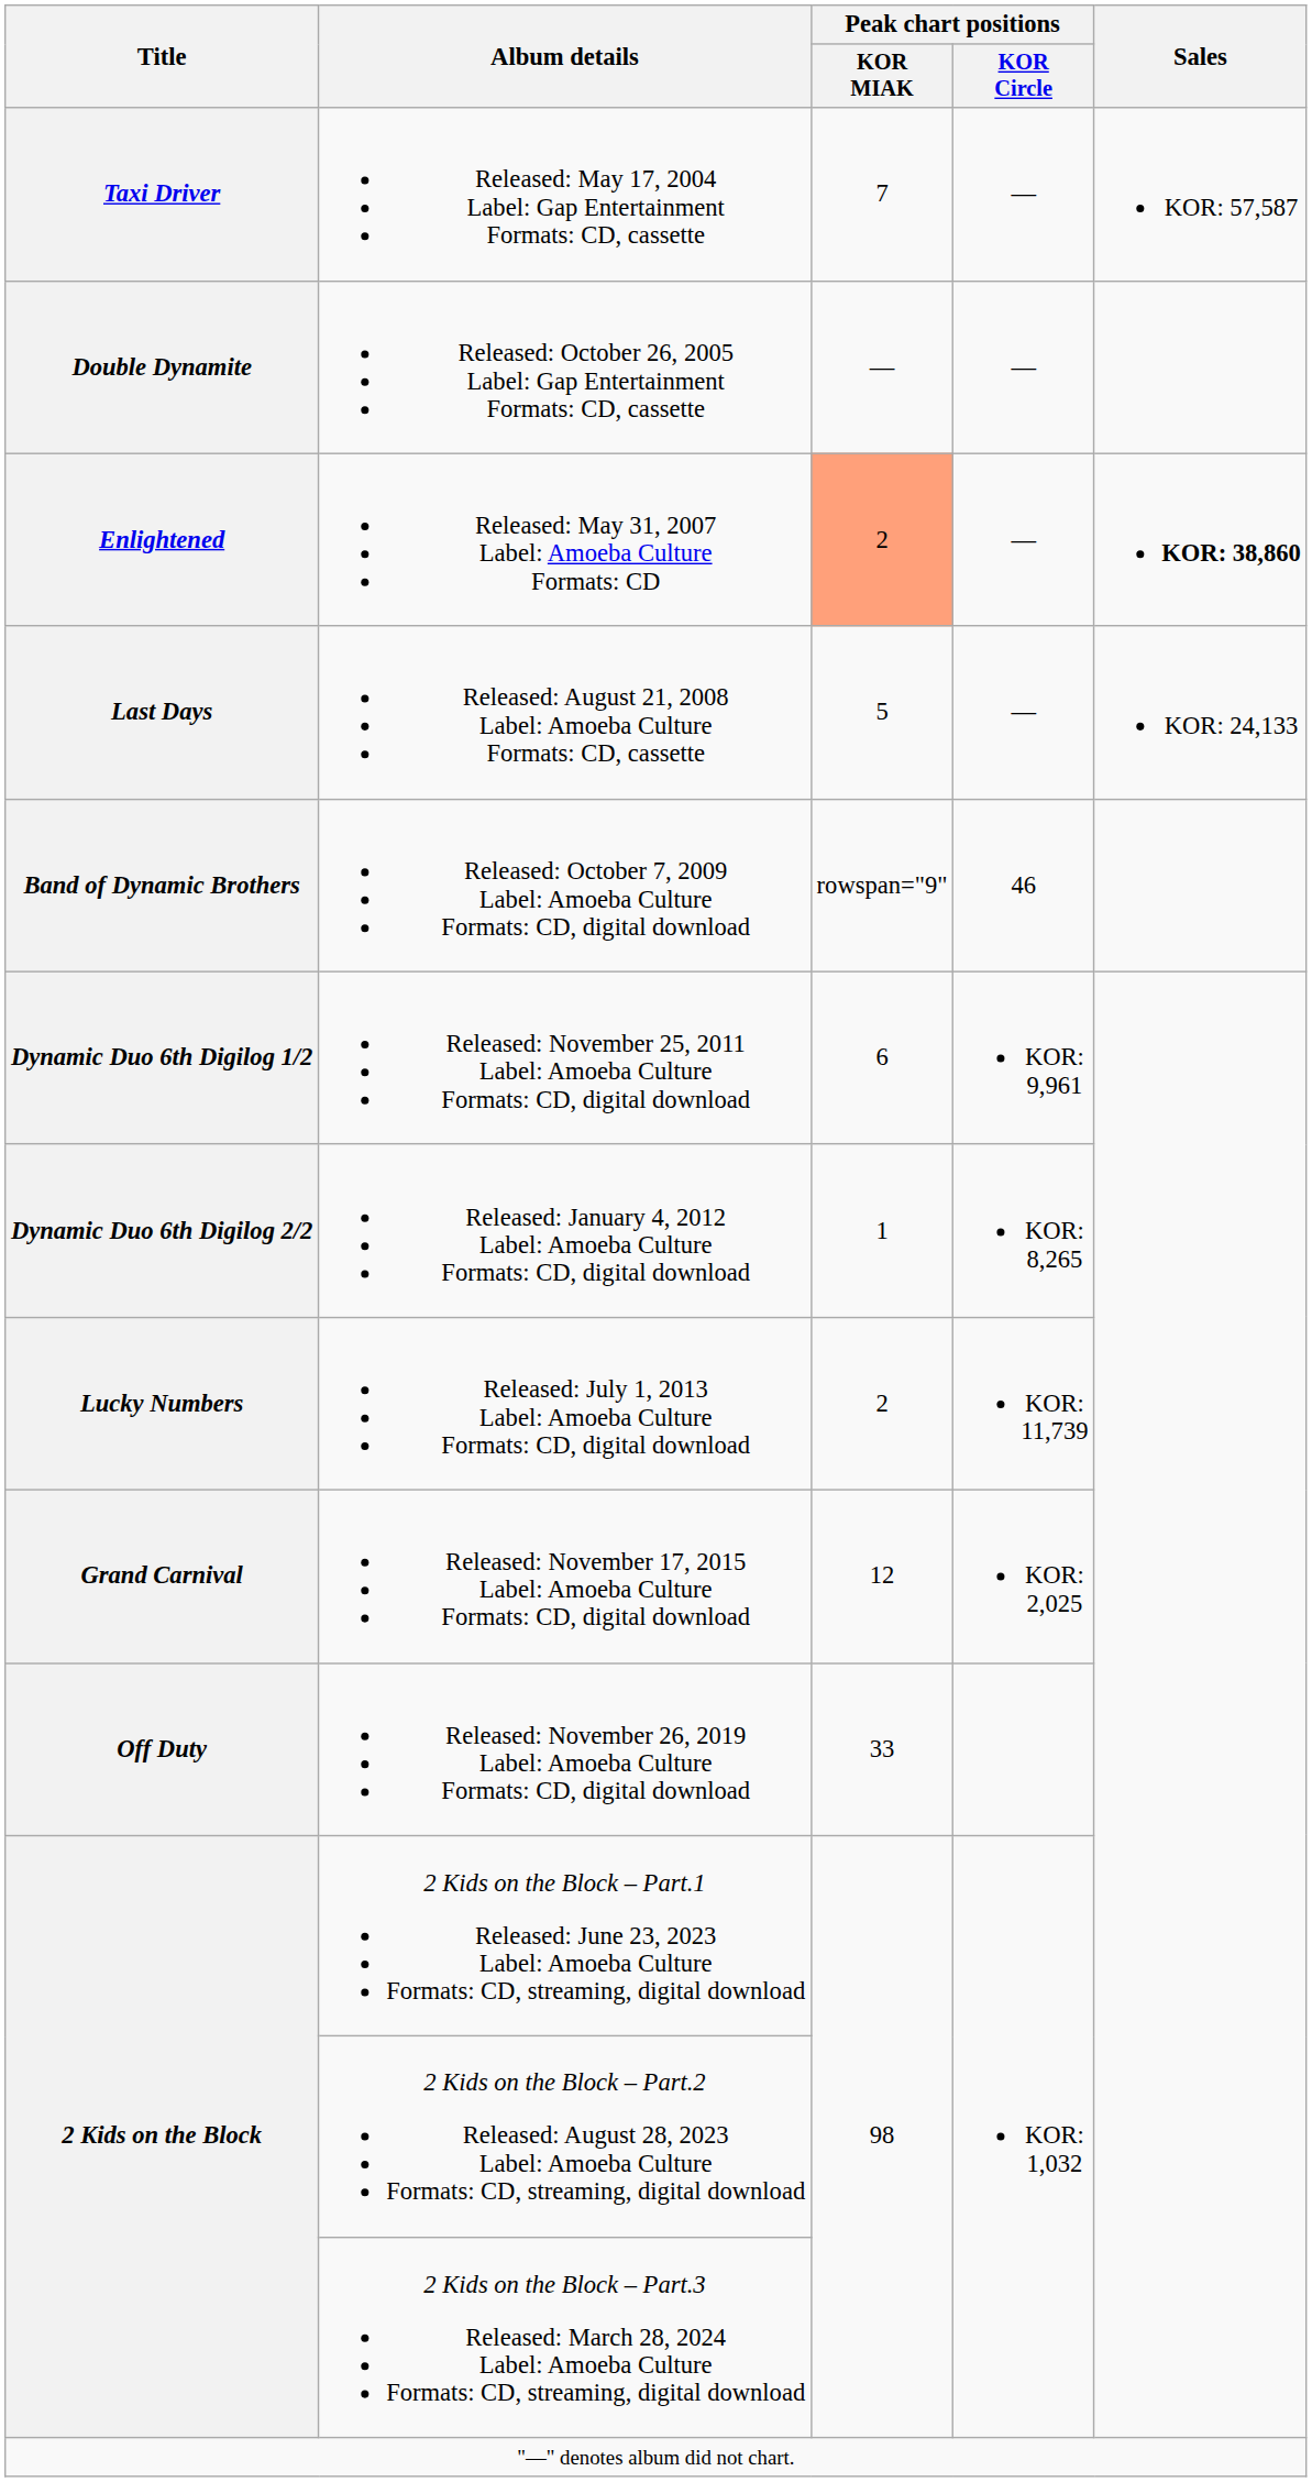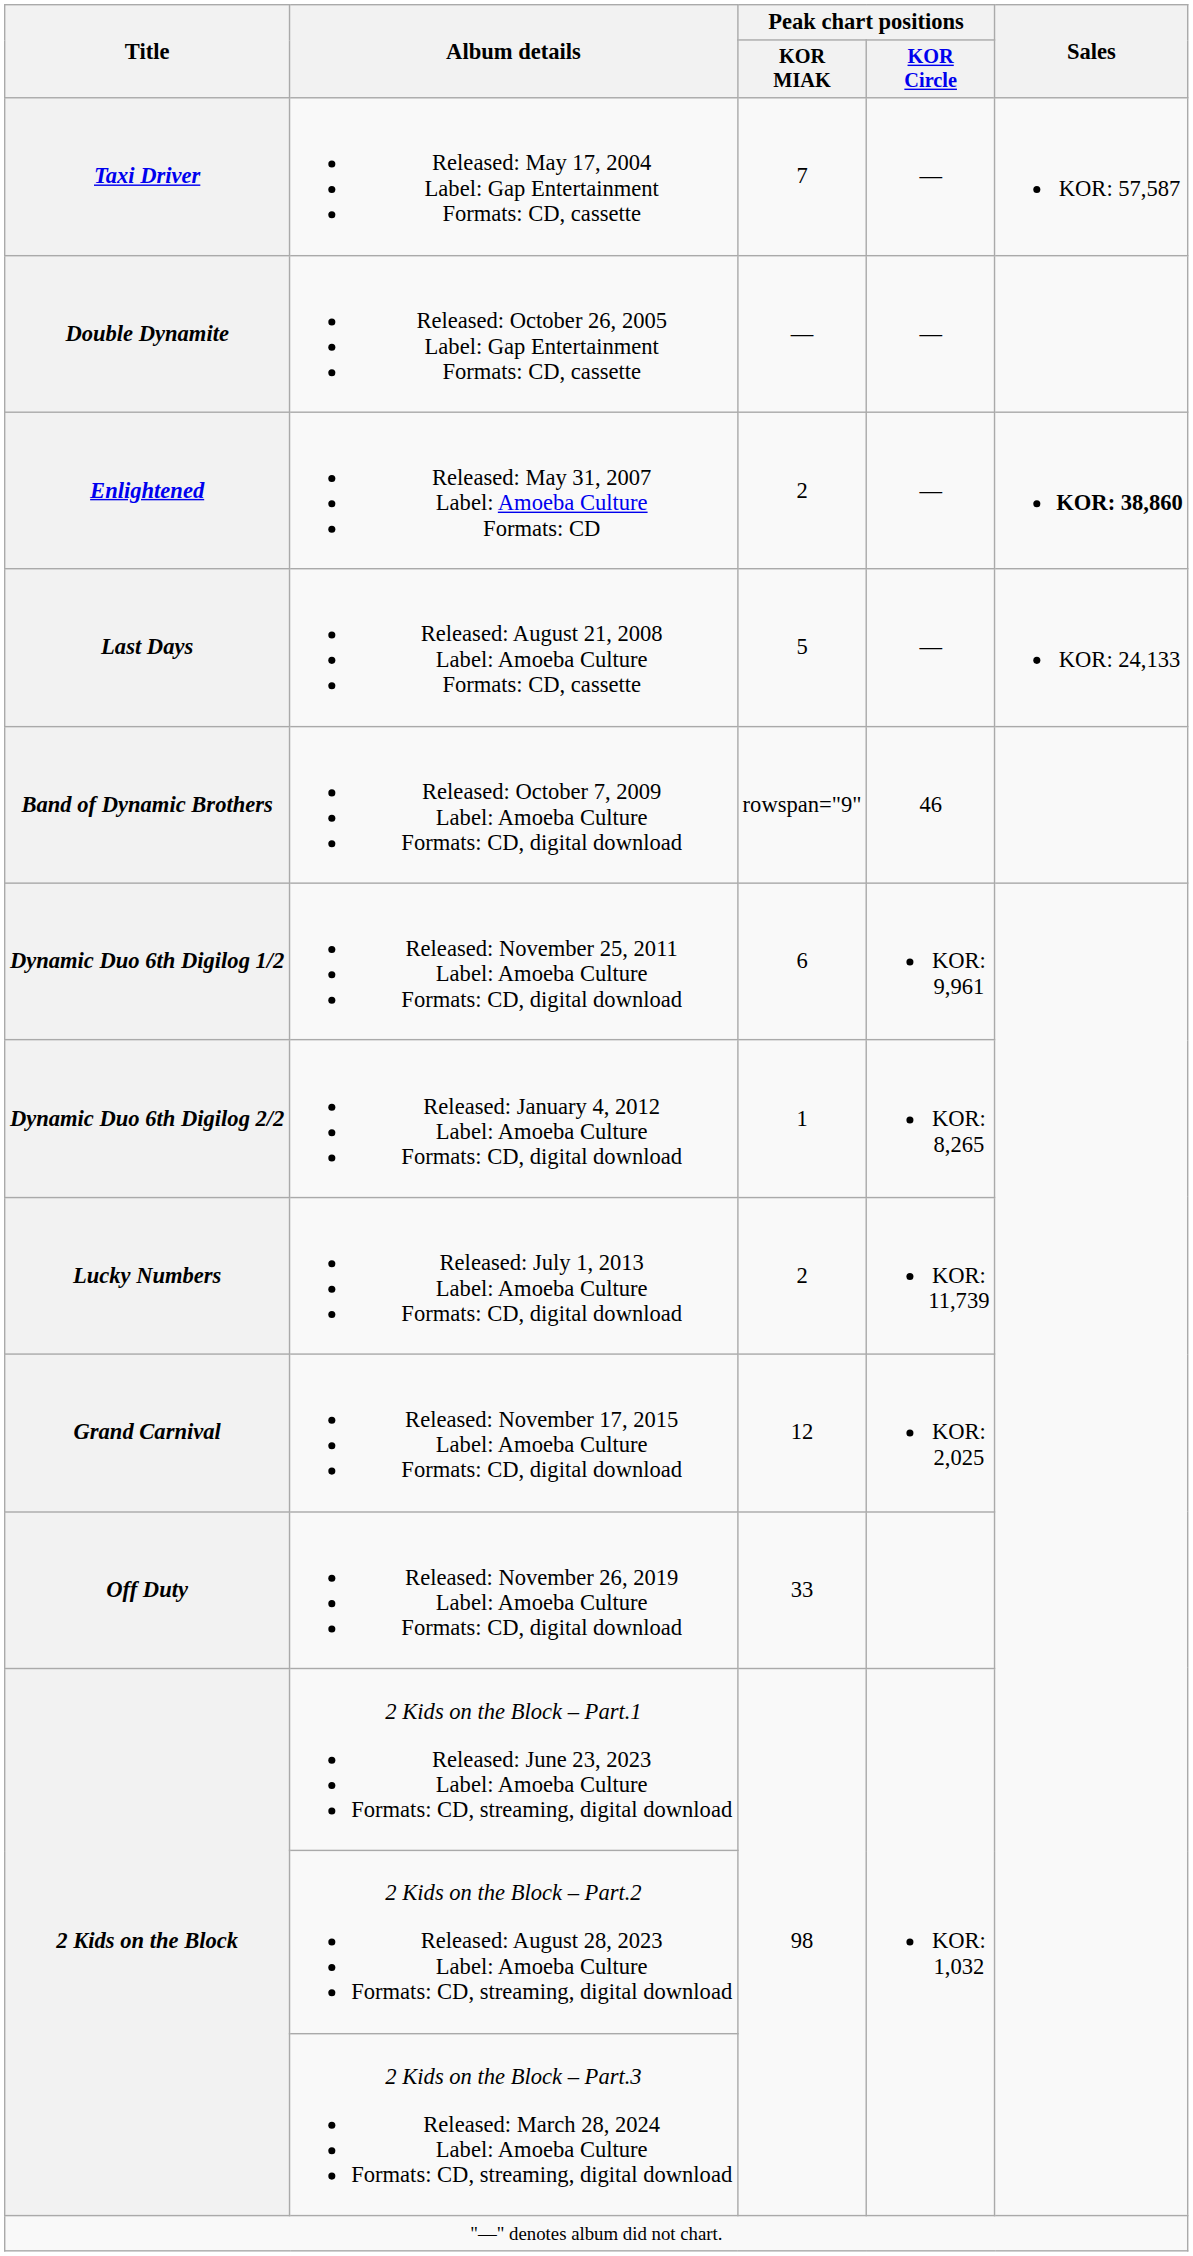Released: May 31, 2007 Label: Amoeba Culture Formats: CD | Peak chart positions / KOR MIAK: lightsalmon background -> no background
